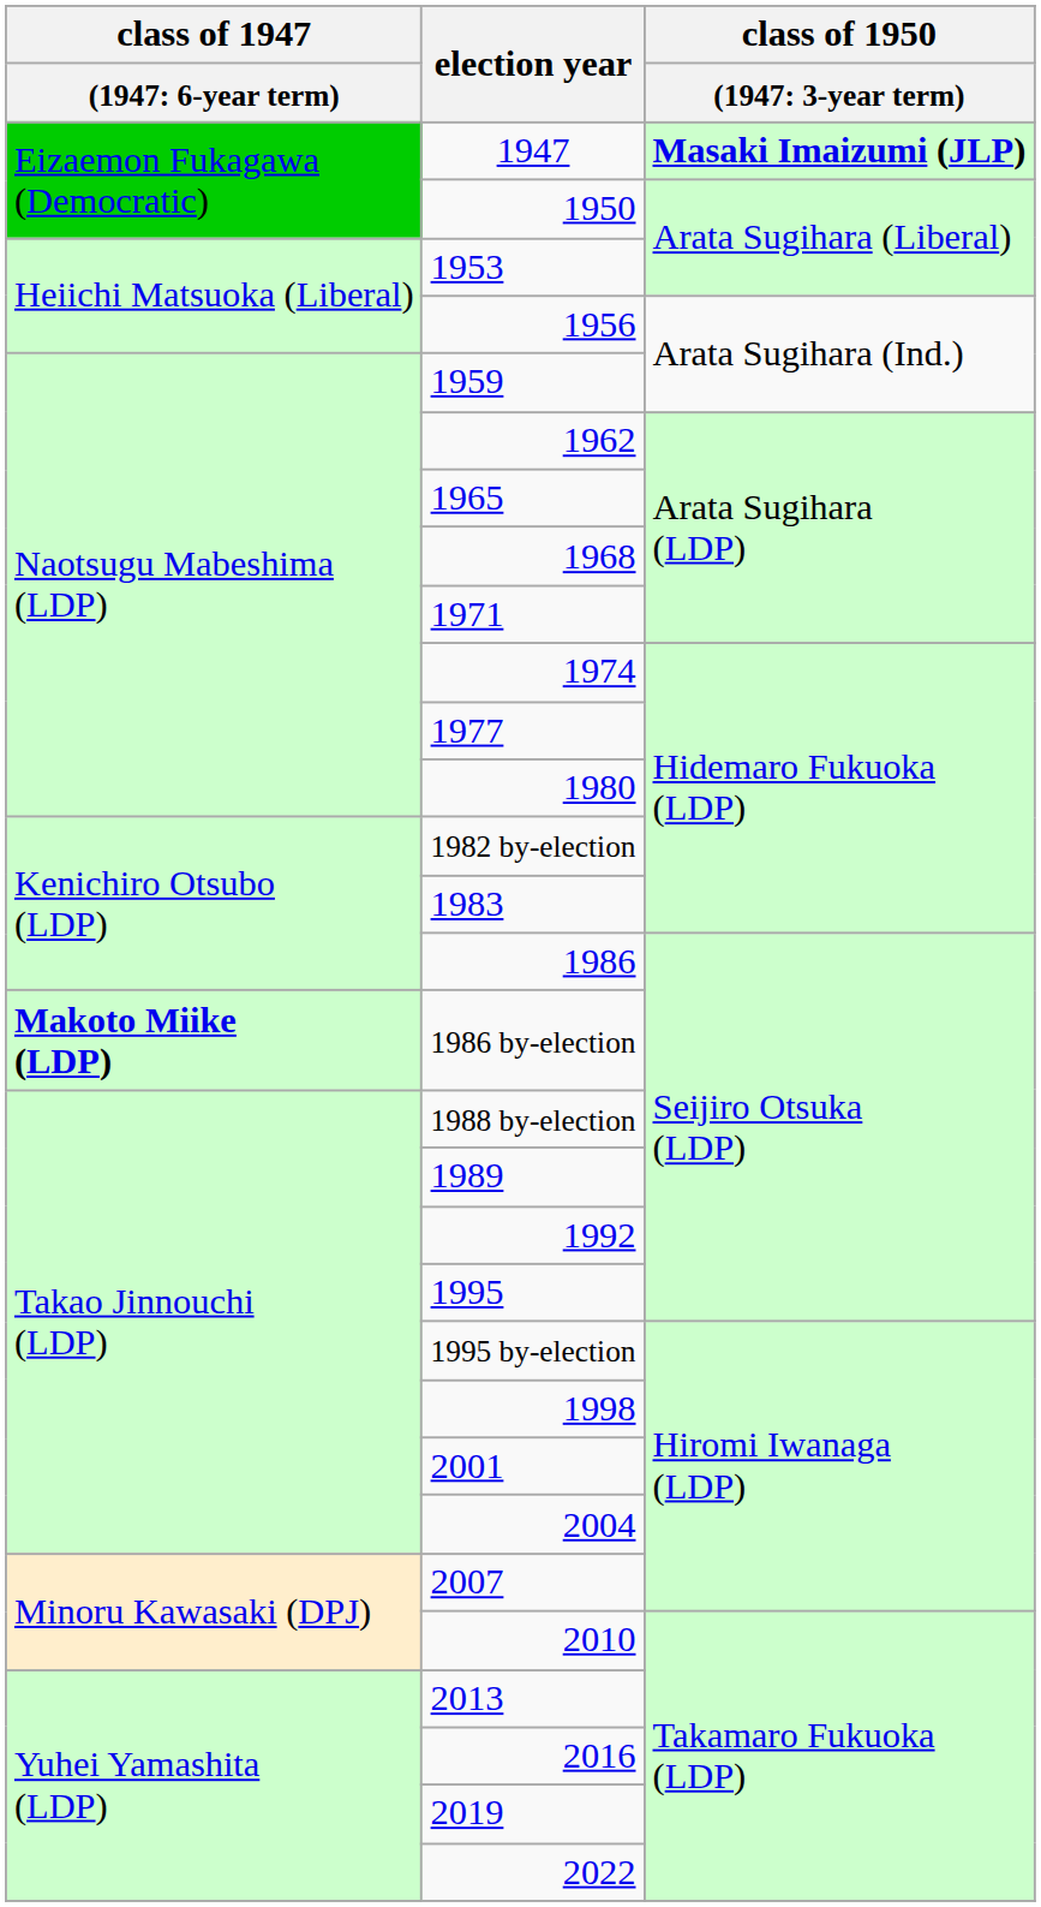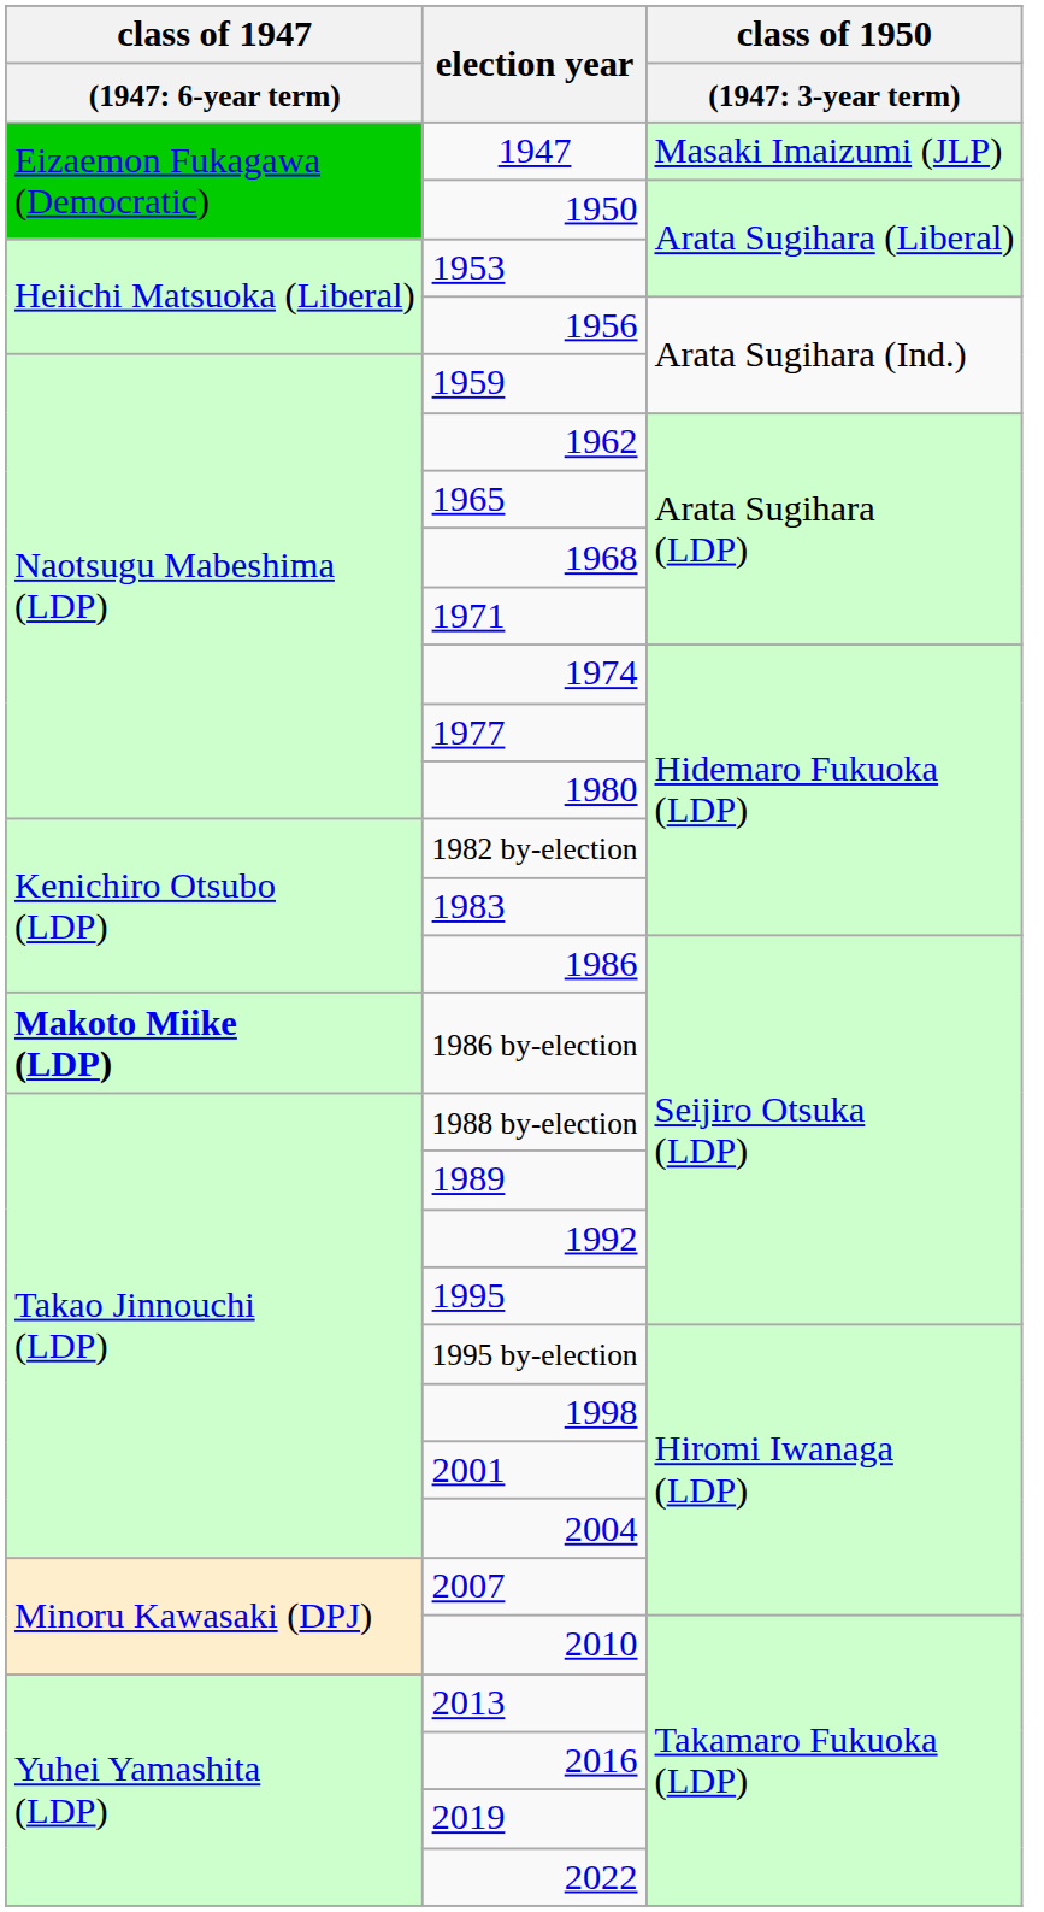1947 | column 3: bold -> normal
